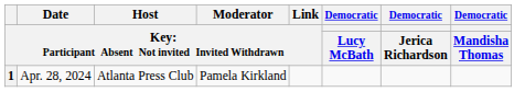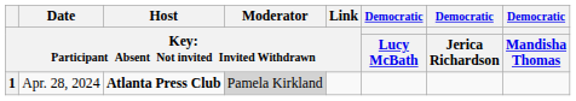1 | column 3: normal -> bold
1 | column 4: no background -> lightgrey background
